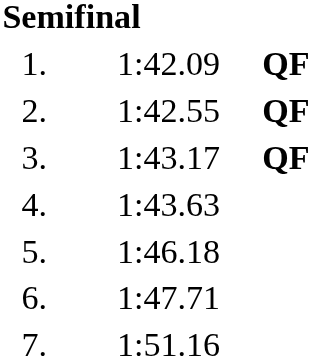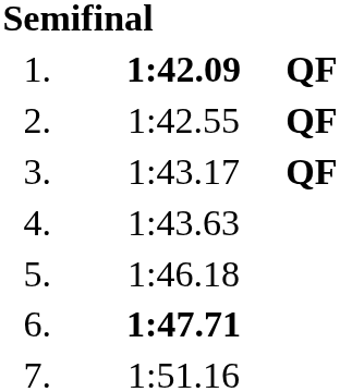1. | column 2: normal -> bold
6. | column 2: normal -> bold
